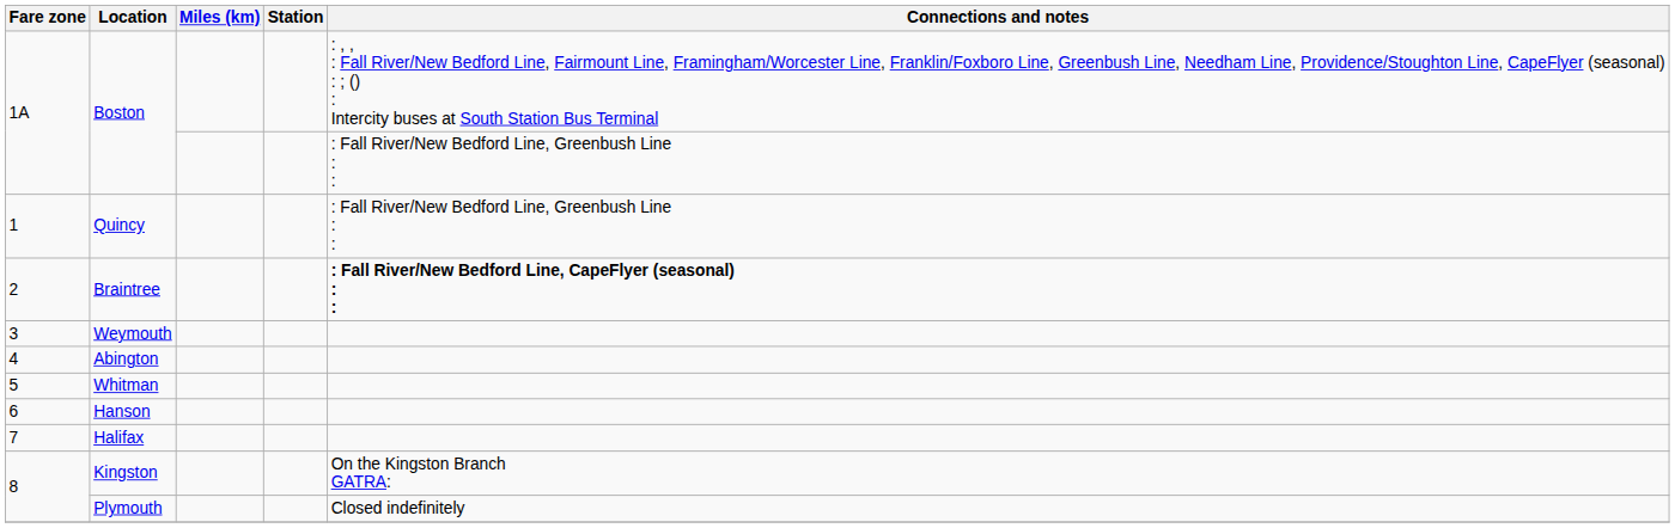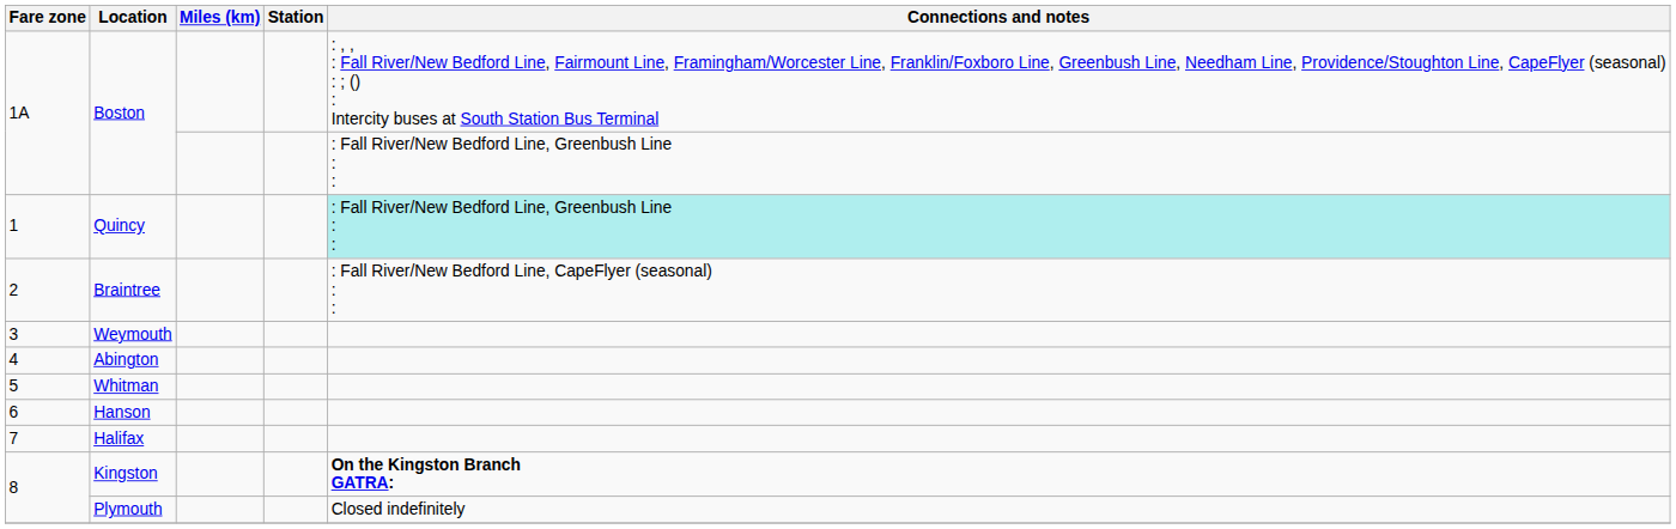Quincy | Connections and notes: no background -> paleturquoise background
Braintree | Connections and notes: bold -> normal
Kingston | Connections and notes: normal -> bold
